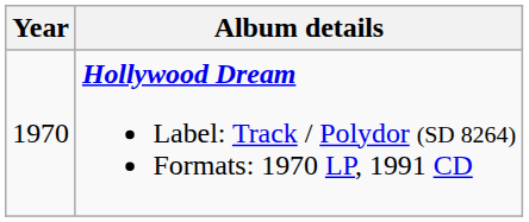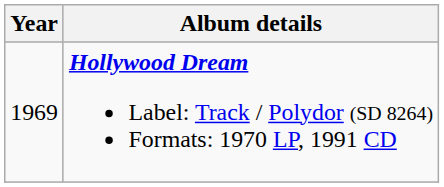row 2 | Year: 1970 -> 1969
